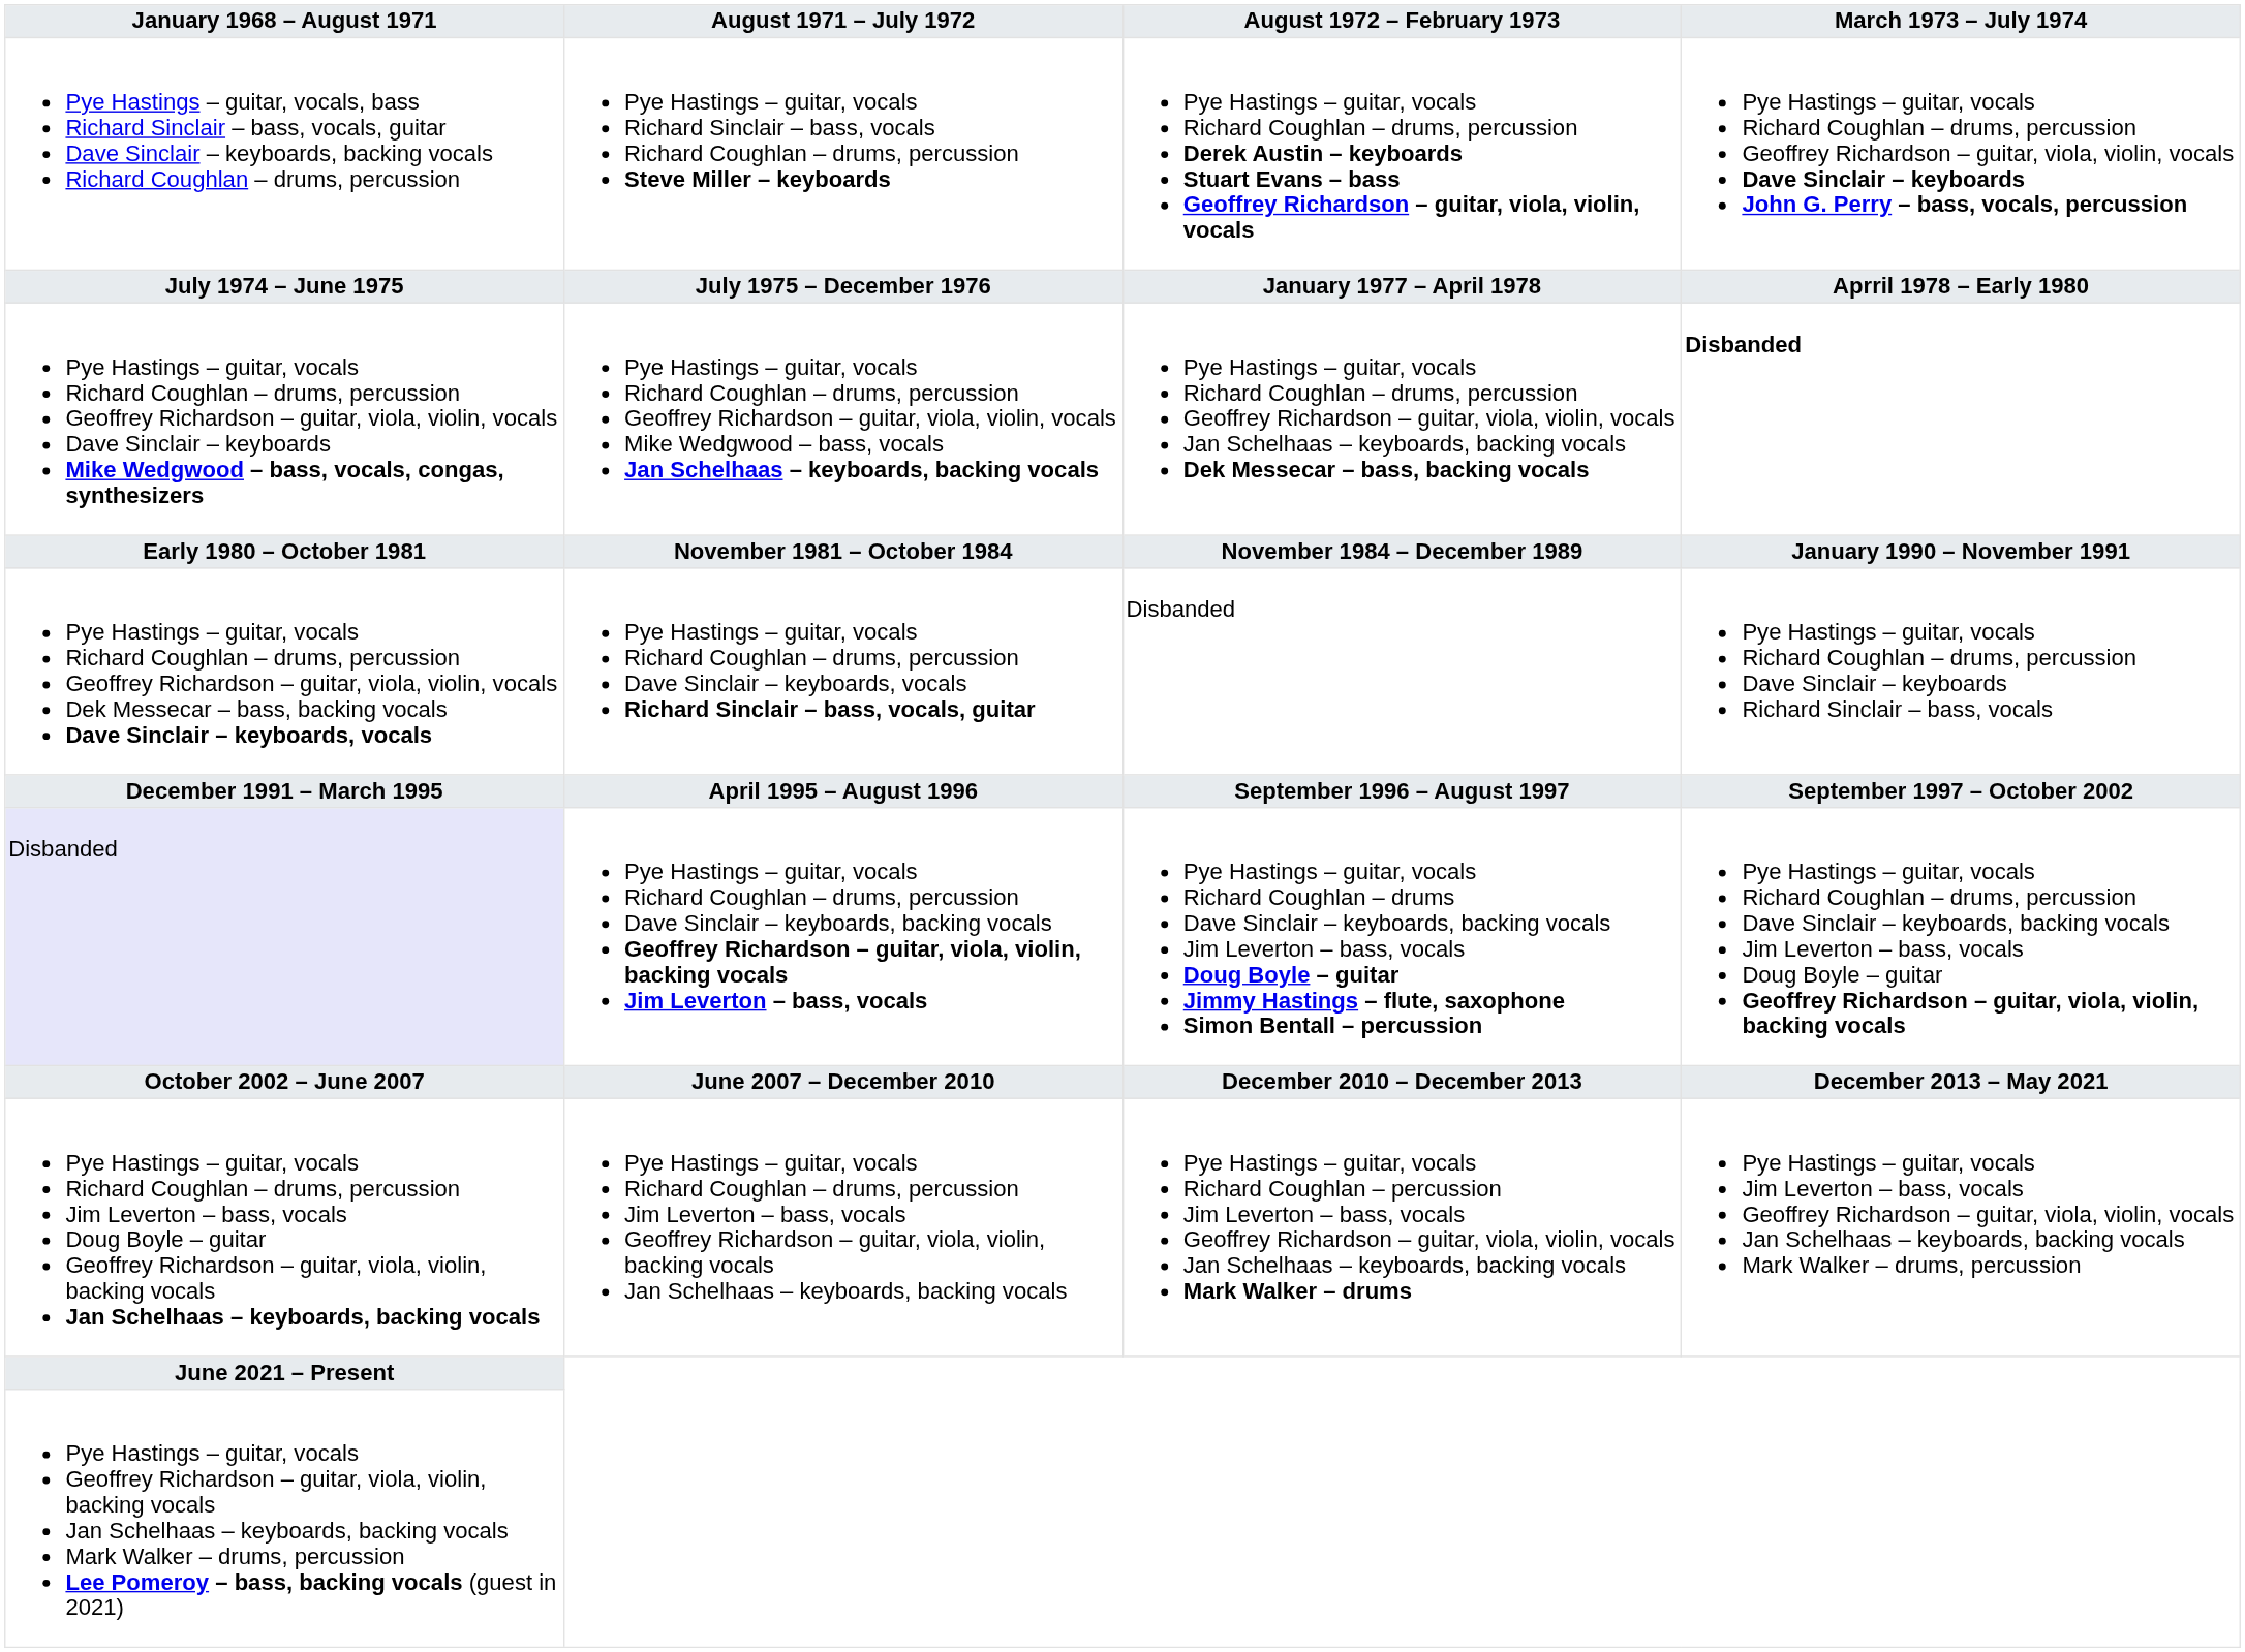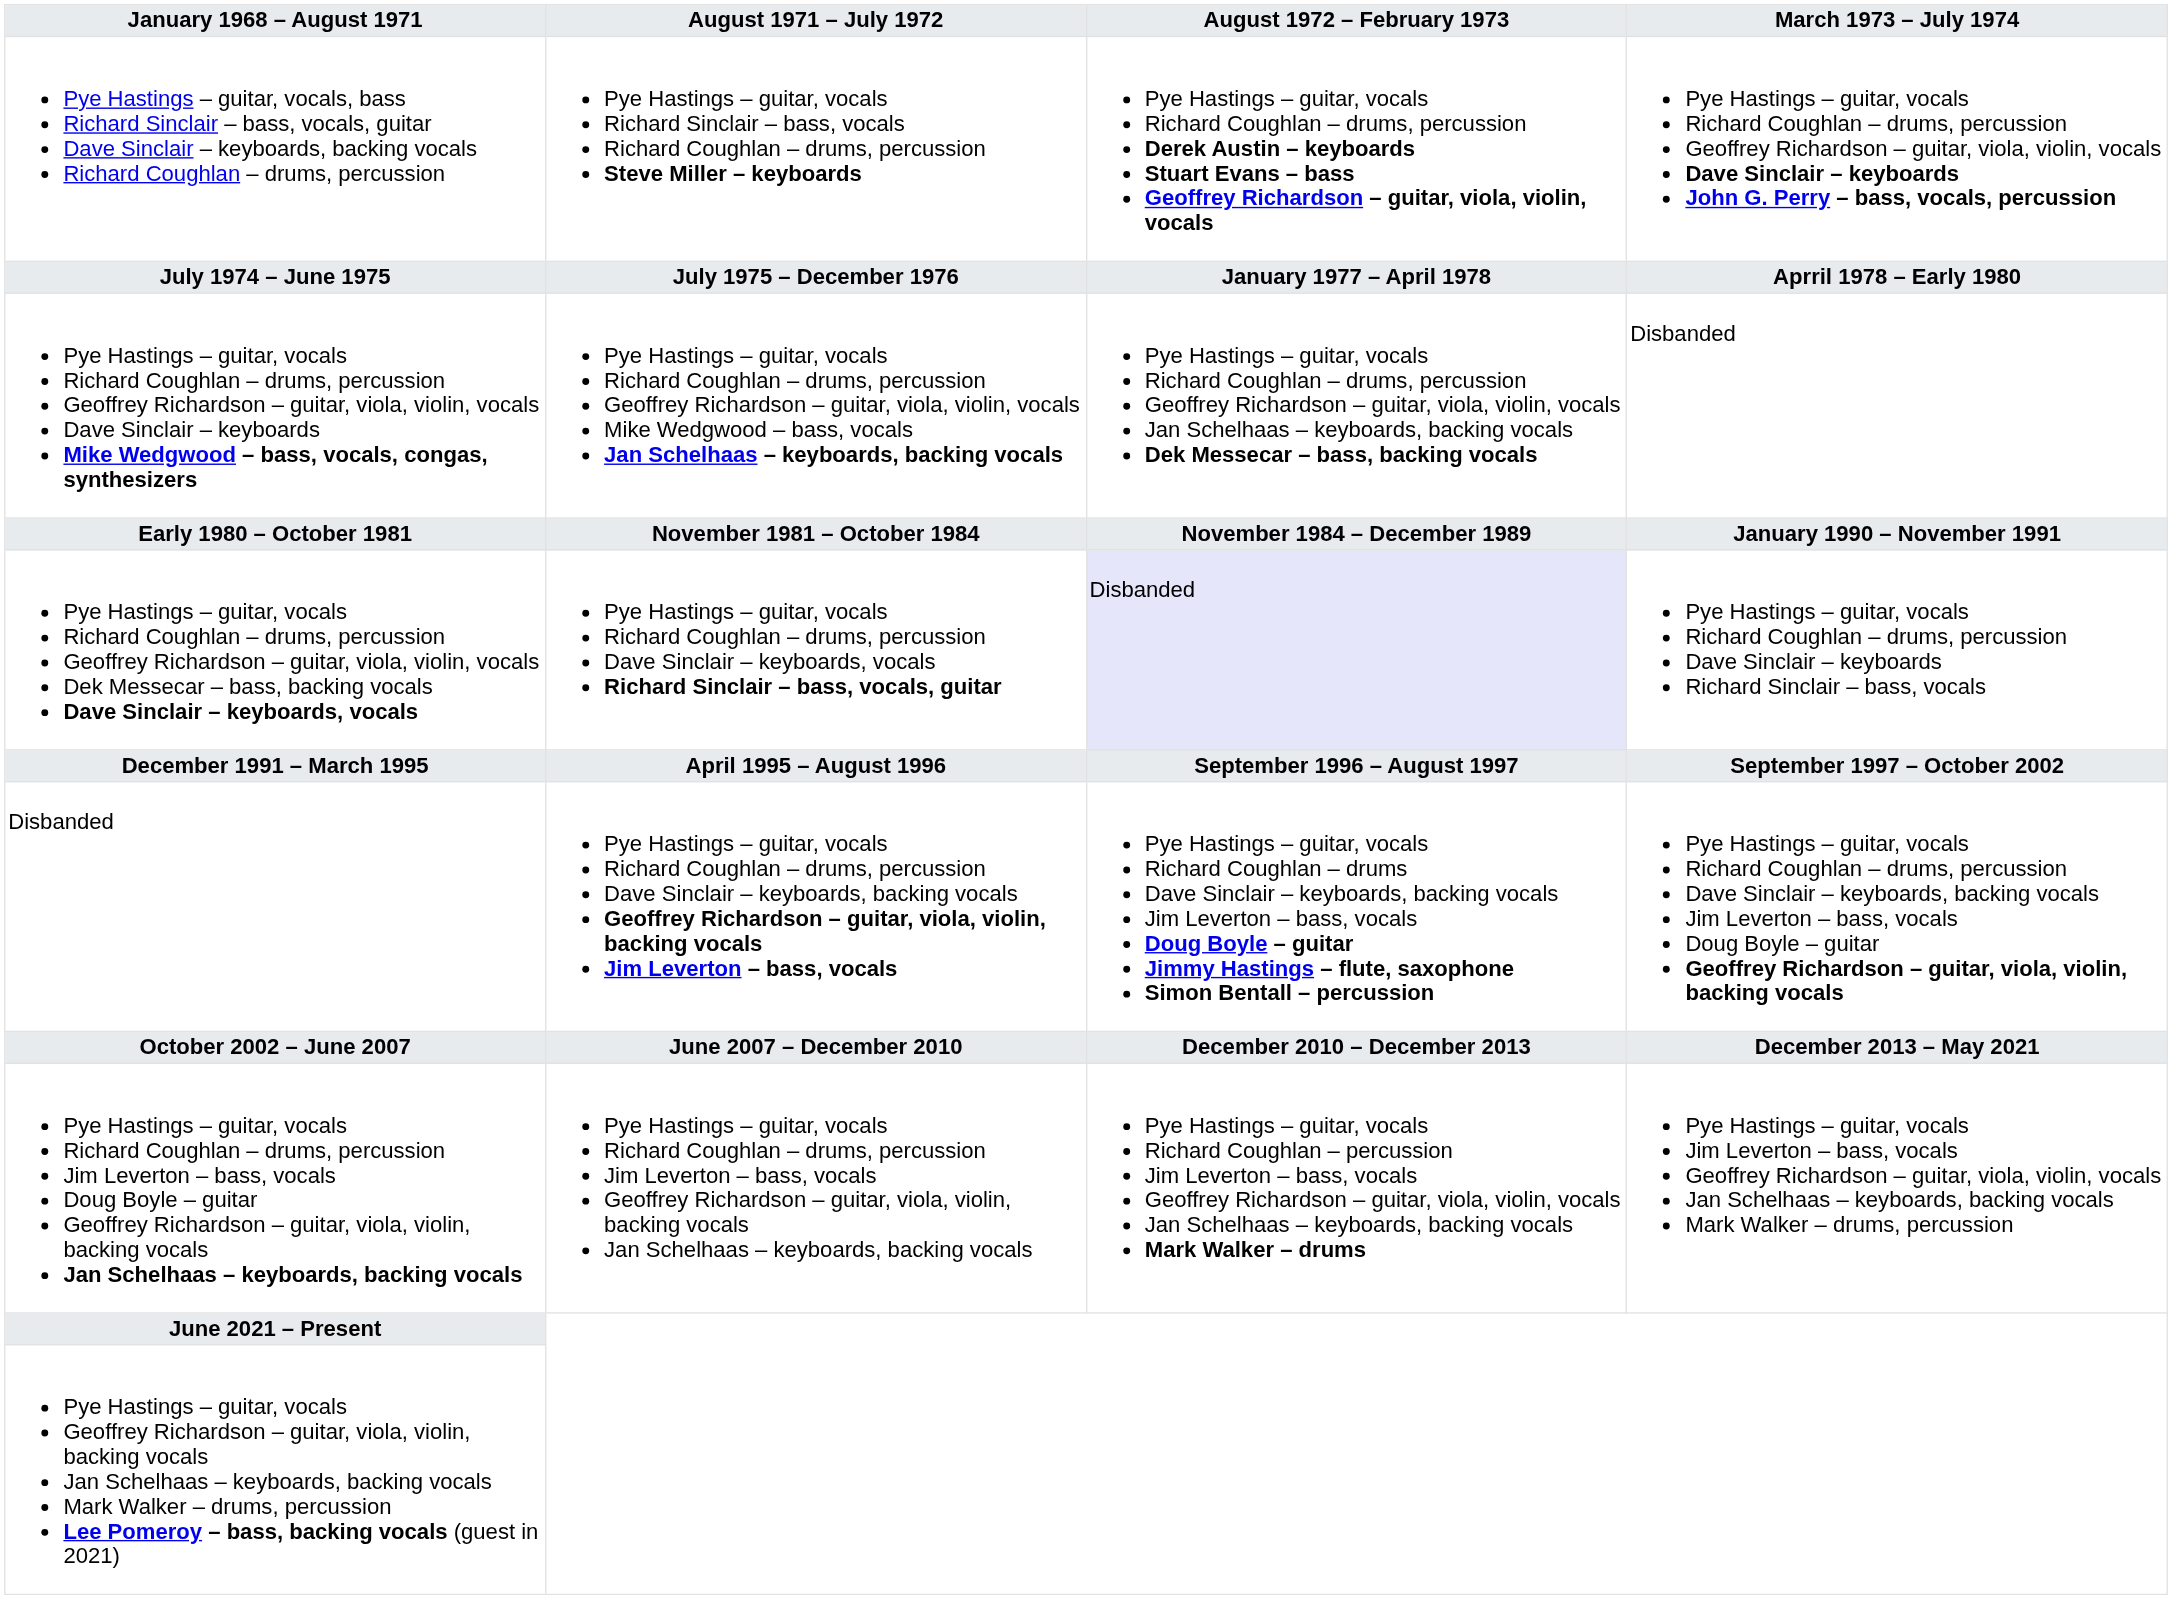row 4 | March 1973 – July 1974: bold -> normal
row 6 | August 1972 – February 1973: no background -> lavender background
row 8 | January 1968 – August 1971: lavender background -> no background
